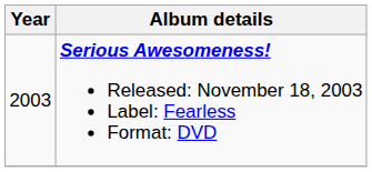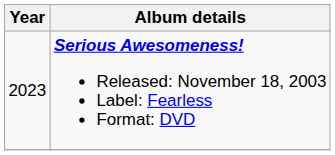row 2 | Year: 2003 -> 2023
